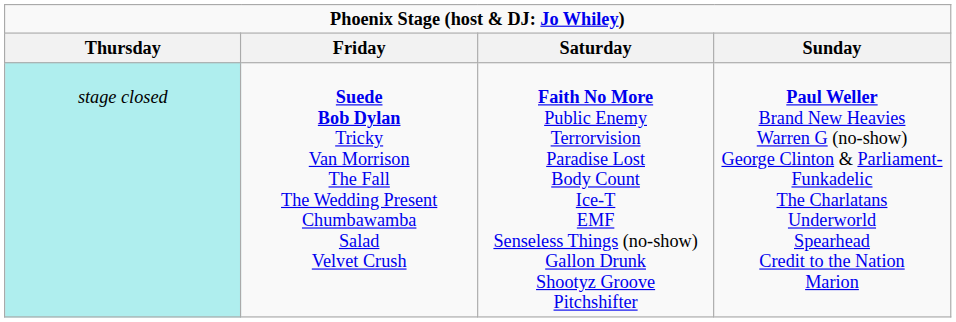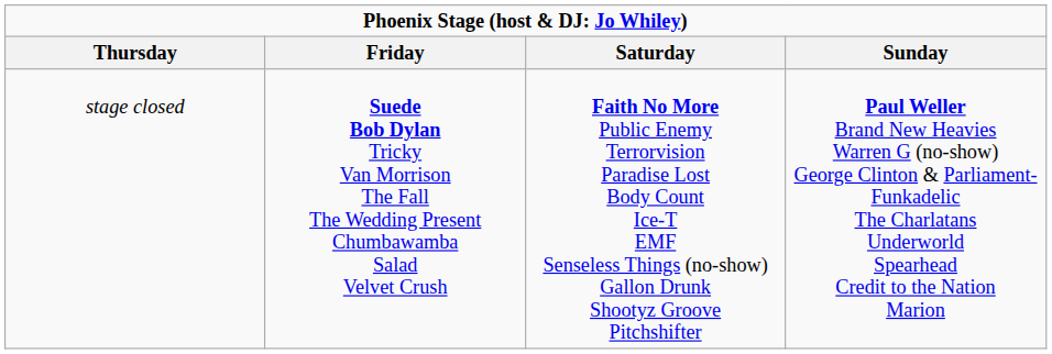stage closed | Thursday: paleturquoise background -> no background
